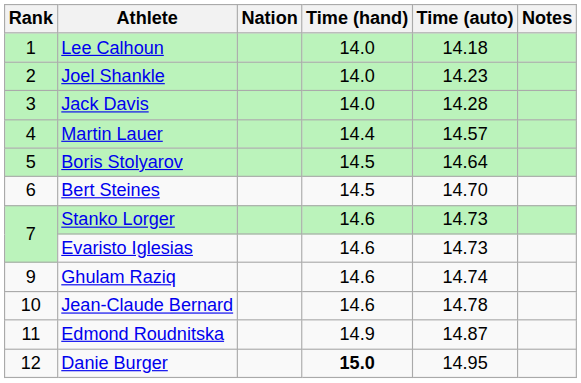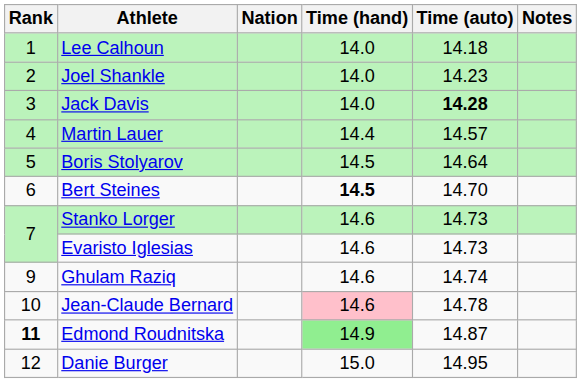Jack Davis | Time (auto): normal -> bold
Bert Steines | Time (hand): normal -> bold
Jean-Claude Bernard | Time (hand): no background -> pink background
Edmond Roudnitska | Rank: normal -> bold
Edmond Roudnitska | Time (hand): no background -> lightgreen background
Danie Burger | Time (hand): bold -> normal
